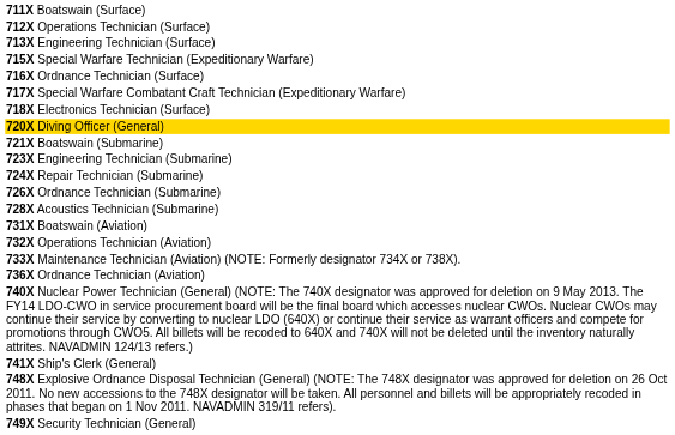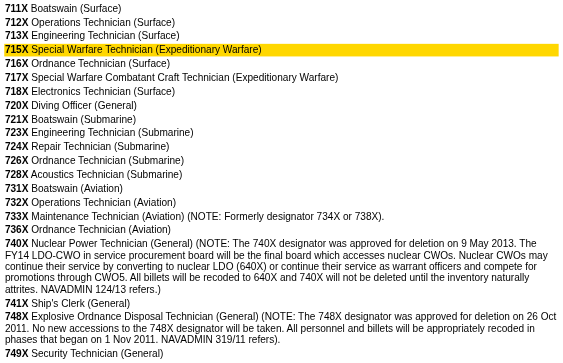row 4 | column 1: no background -> gold background
row 8 | column 1: gold background -> no background
